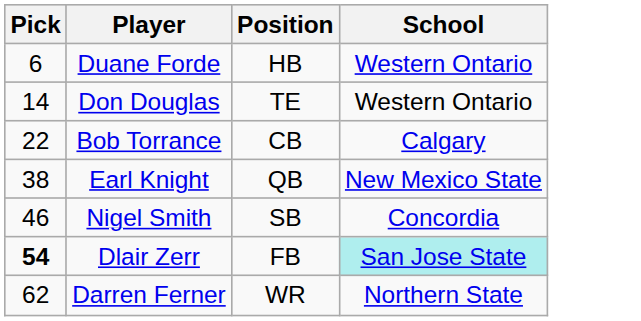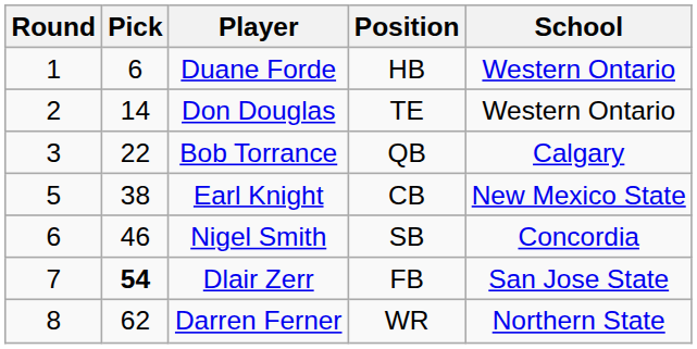+ column: Round | 1 | 2 | 3 | 5 | 6 | 7 | 8
Bob Torrance | Position: CB -> QB
Earl Knight | Position: QB -> CB
Dlair Zerr | School: paleturquoise background -> no background
